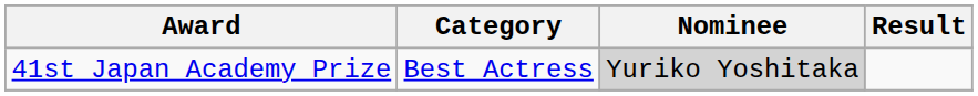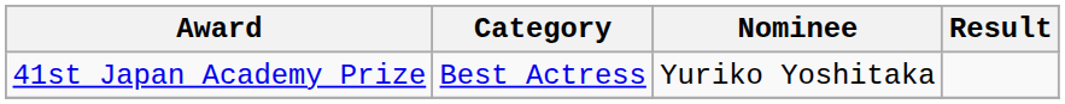41st Japan Academy Prize | Nominee: lightgrey background -> no background
